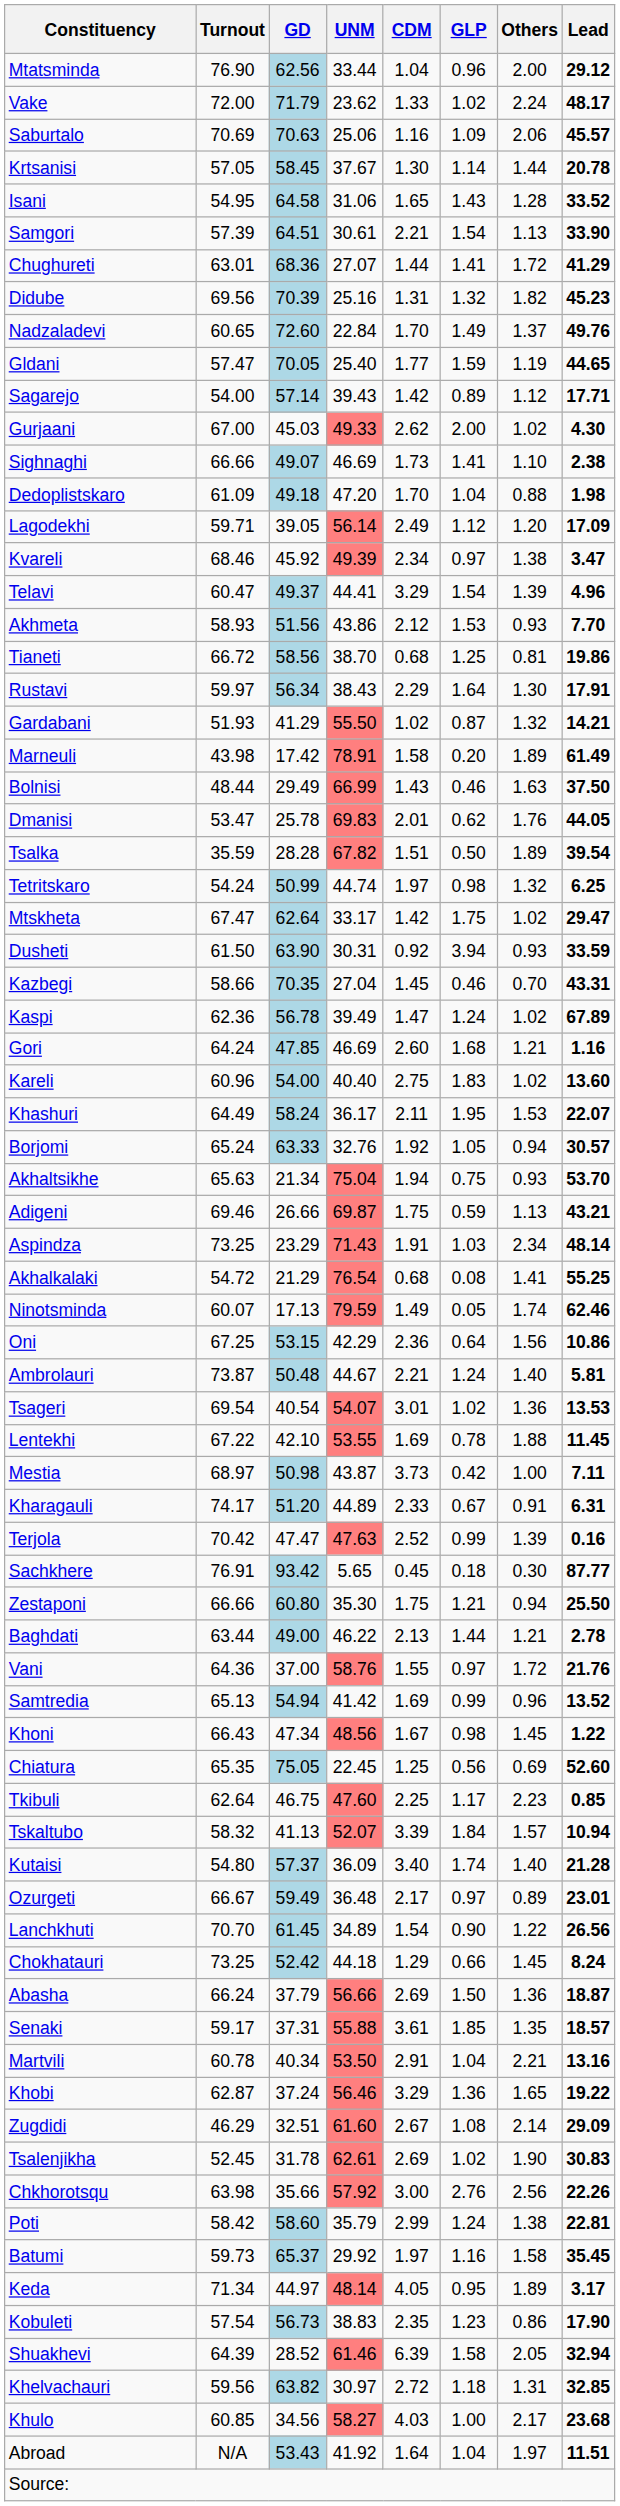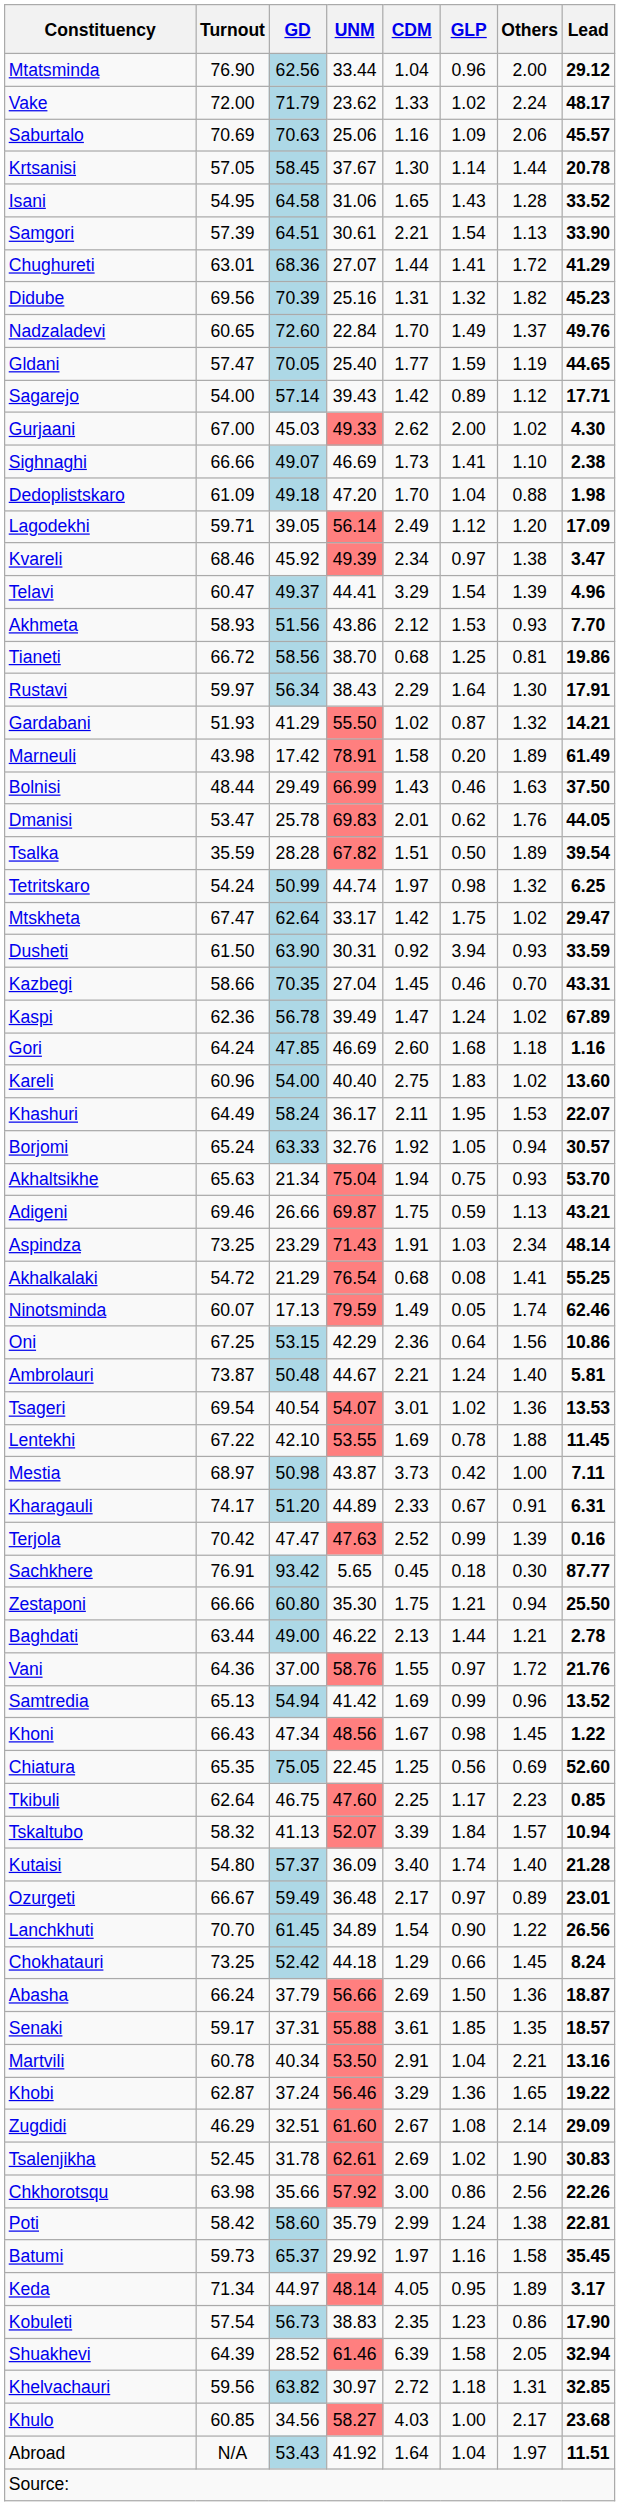Gori | Others: 1.21 -> 1.18
Chkhorotsqu | GLP: 2.76 -> 0.86
